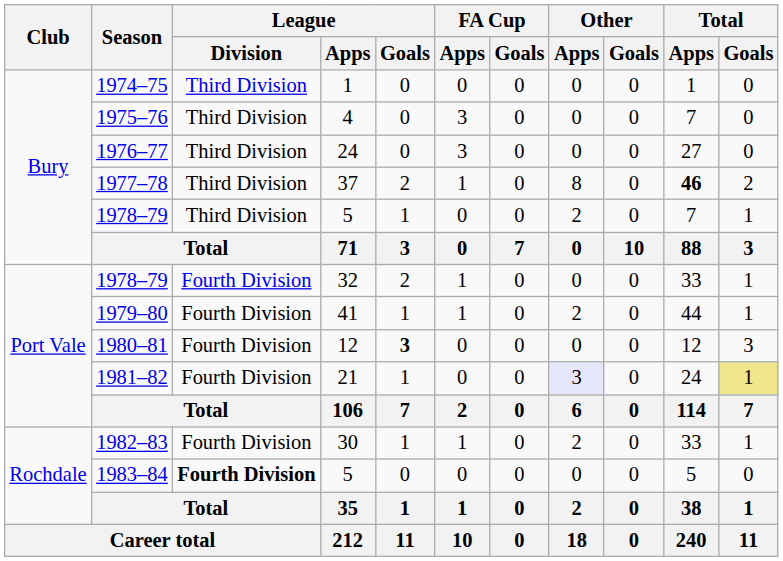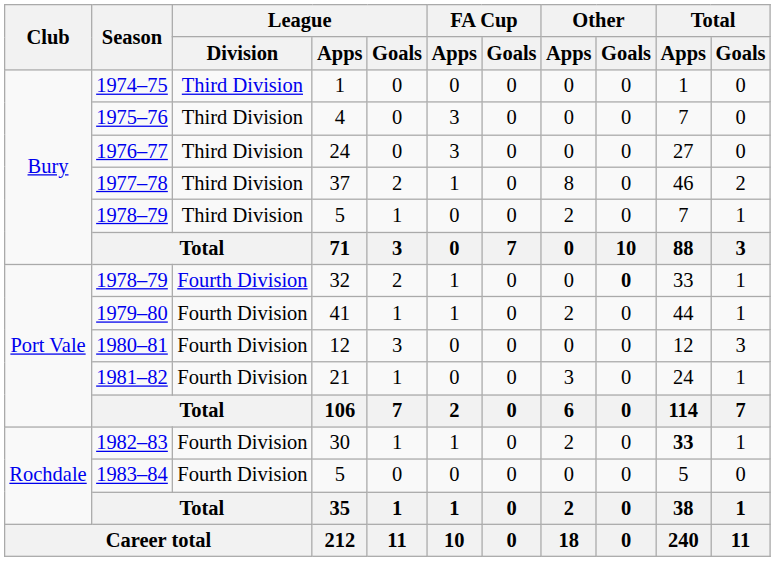1977–78 | Total / Apps: bold -> normal
1978–79 / 32 | Other / Goals: normal -> bold
1980–81 | League / Goals: bold -> normal
1981–82 | Other / Apps: lavender background -> no background
1981–82 | Total / Goals: khaki background -> no background
1982–83 | Total / Apps: normal -> bold
1983–84 | League / Division: bold -> normal
